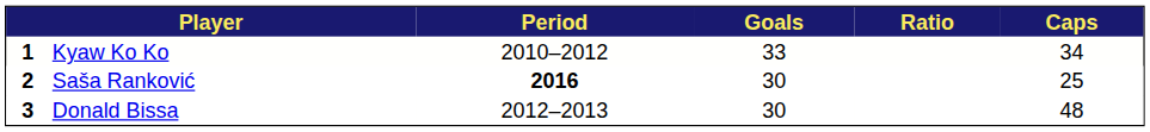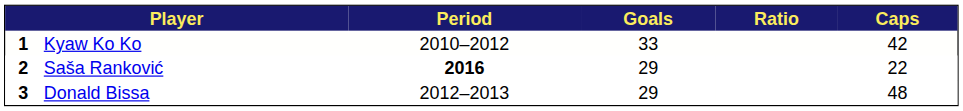1 | Caps: 34 -> 42
2 | Goals: 30 -> 29
2 | Caps: 25 -> 22
3 | Goals: 30 -> 29
